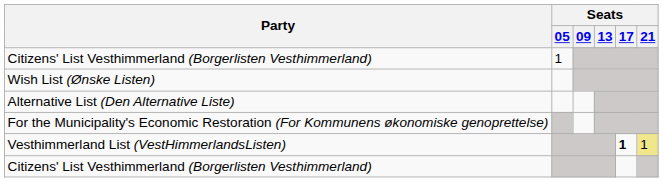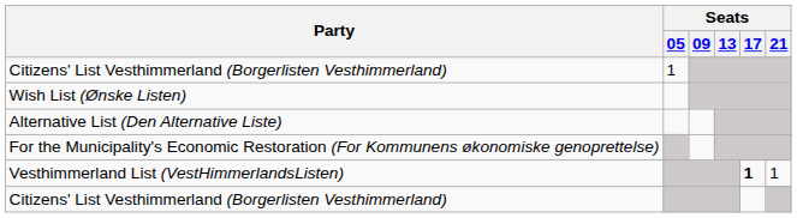Vesthimmerland List (VestHimmerlandsListen) | Seats / 21: khaki background -> no background
